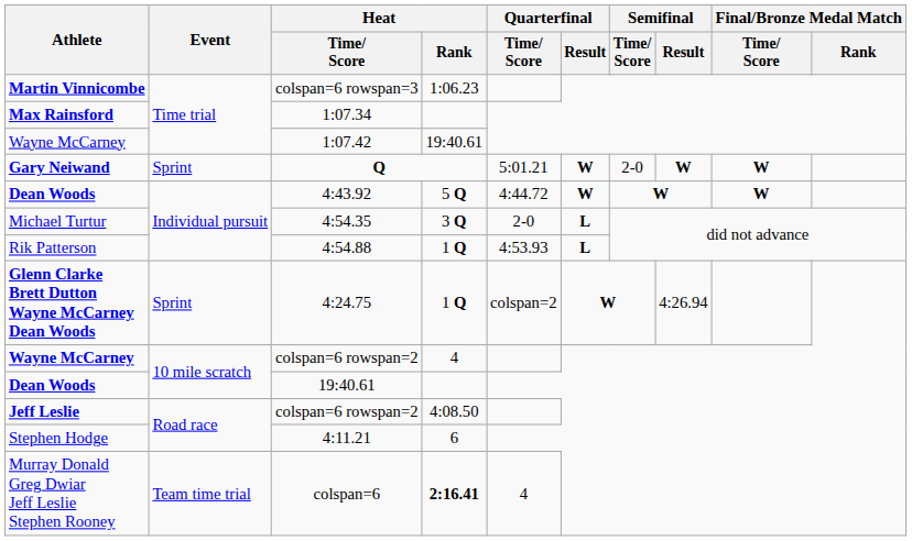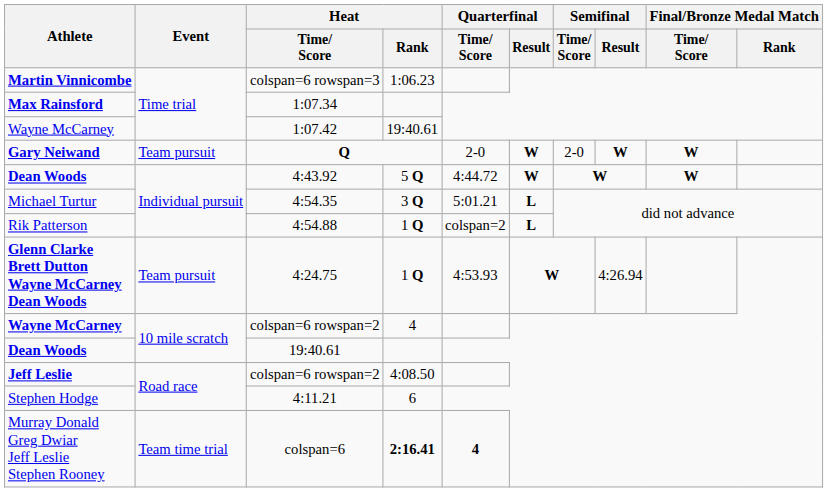Q | Event: Sprint -> Team pursuit
Q | Quarterfinal / Time/ Score: 5:01.21 -> 2-0
4:54.35 | Quarterfinal / Time/ Score: 2-0 -> 5:01.21
4:54.88 | Quarterfinal / Time/ Score: 4:53.93 -> colspan=2
4:24.75 | Event: Sprint -> Team pursuit
4:24.75 | Quarterfinal / Time/ Score: colspan=2 -> 4:53.93
colspan=6 | Quarterfinal / Time/ Score: normal -> bold
